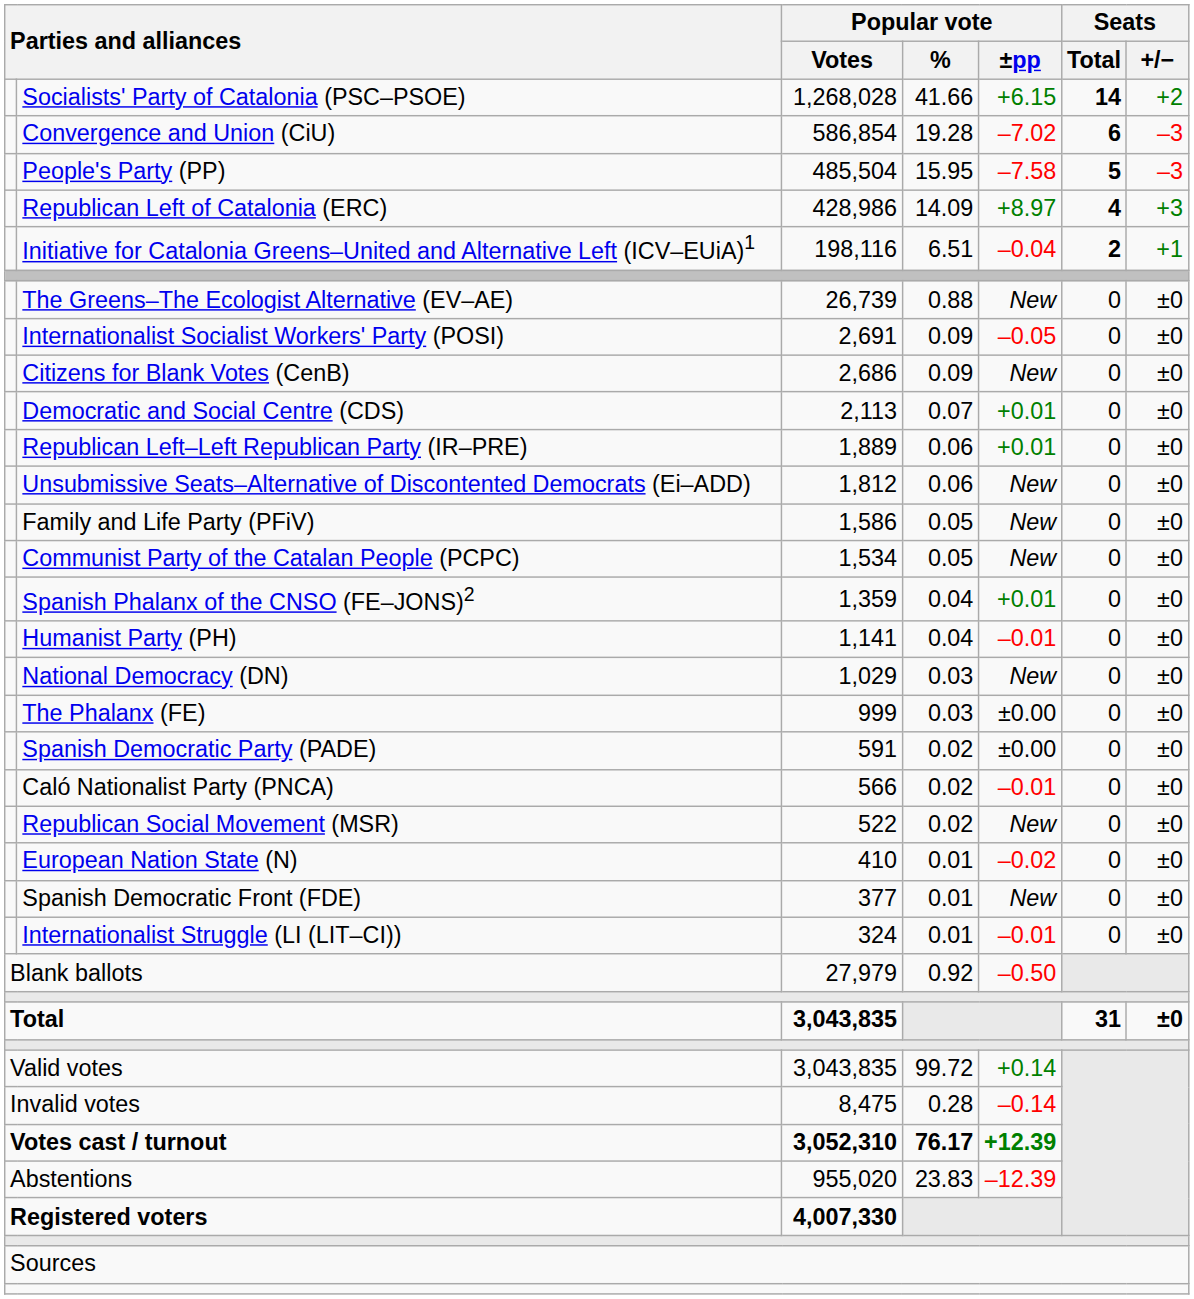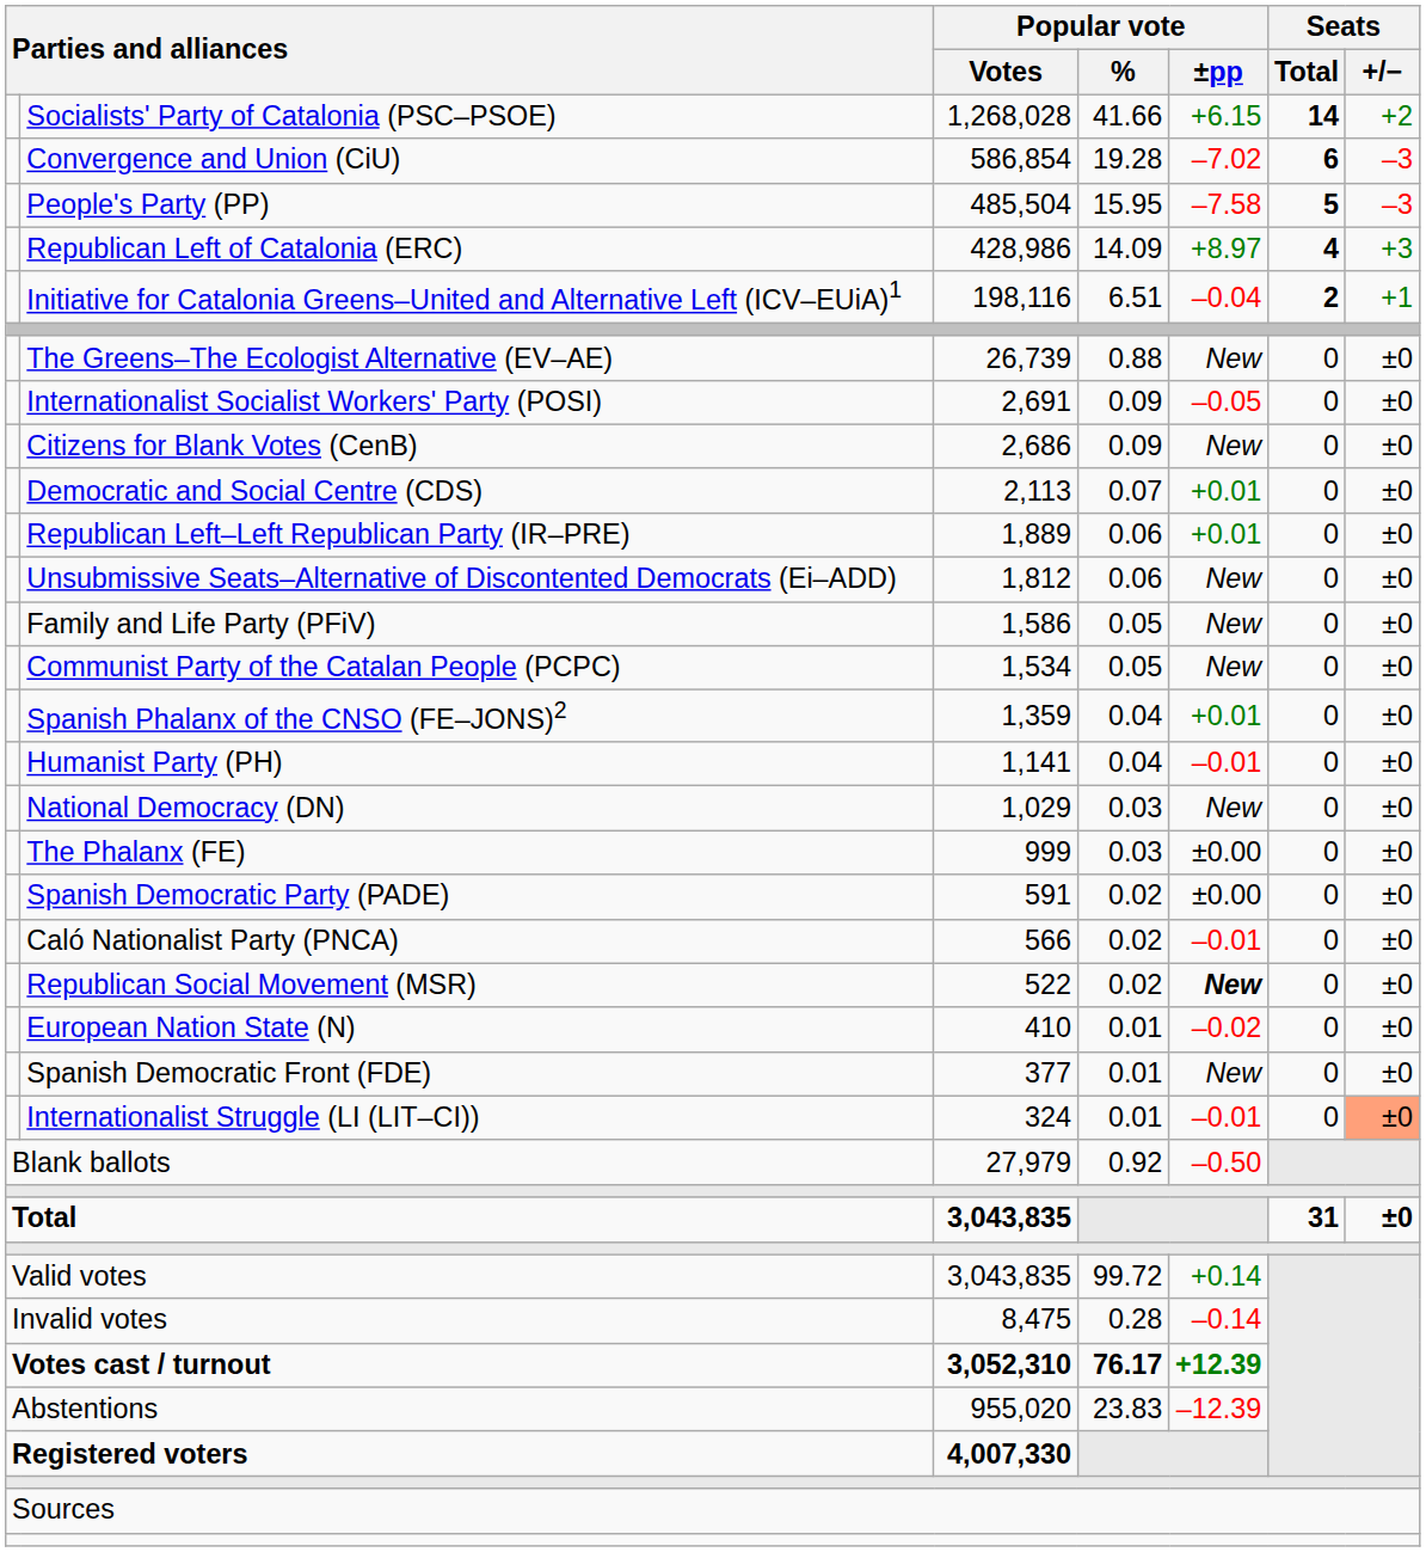Republican Social Movement (MSR) | Popular vote / ±pp: normal -> bold
Internationalist Struggle (LI (LIT–CI)) | Seats / +/−: no background -> lightsalmon background
